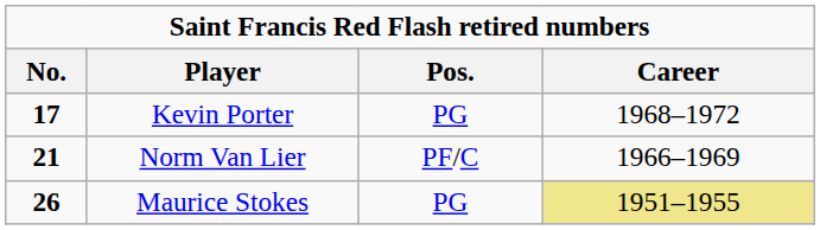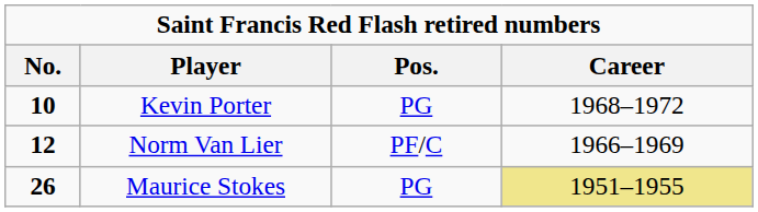Kevin Porter | No.: 17 -> 10
Norm Van Lier | No.: 21 -> 12
